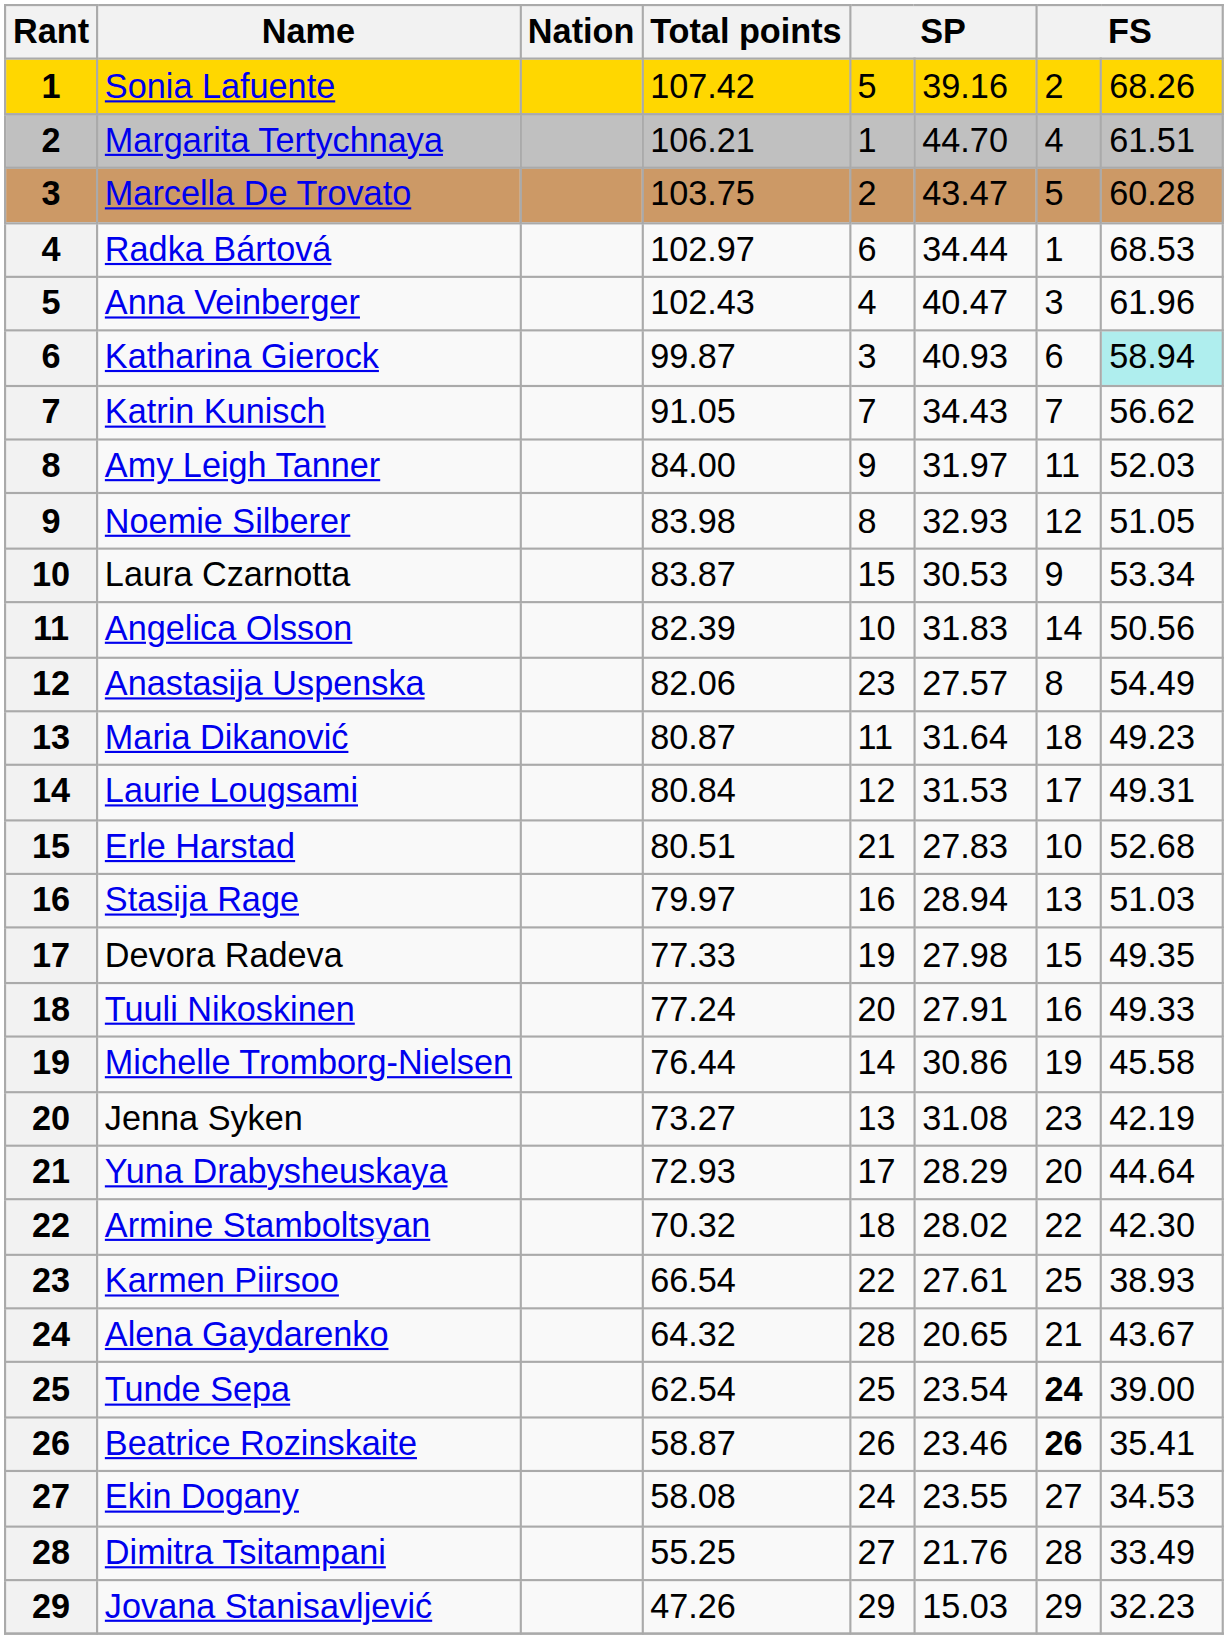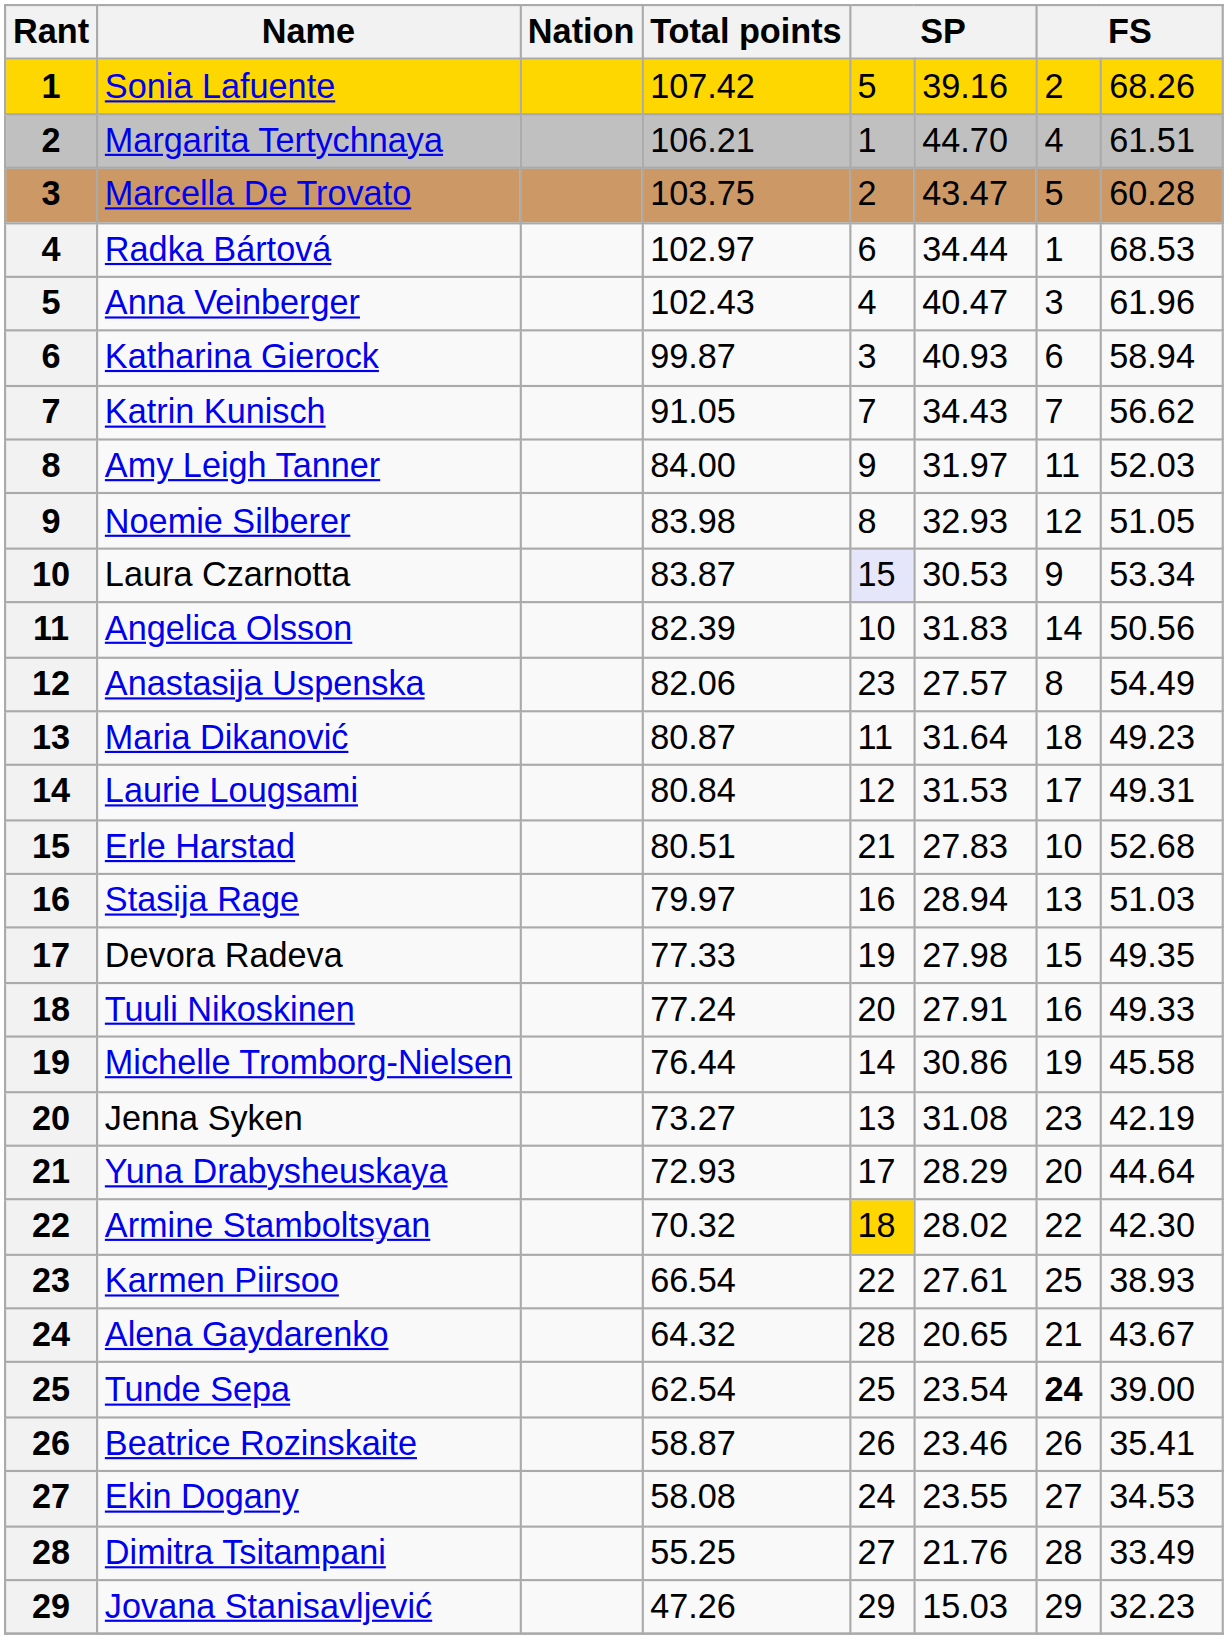Katharina Gierock | column 8: paleturquoise background -> no background
Laura Czarnotta | column 5: no background -> lavender background
Armine Stamboltsyan | column 5: no background -> gold background
Beatrice Rozinskaite | column 7: bold -> normal
